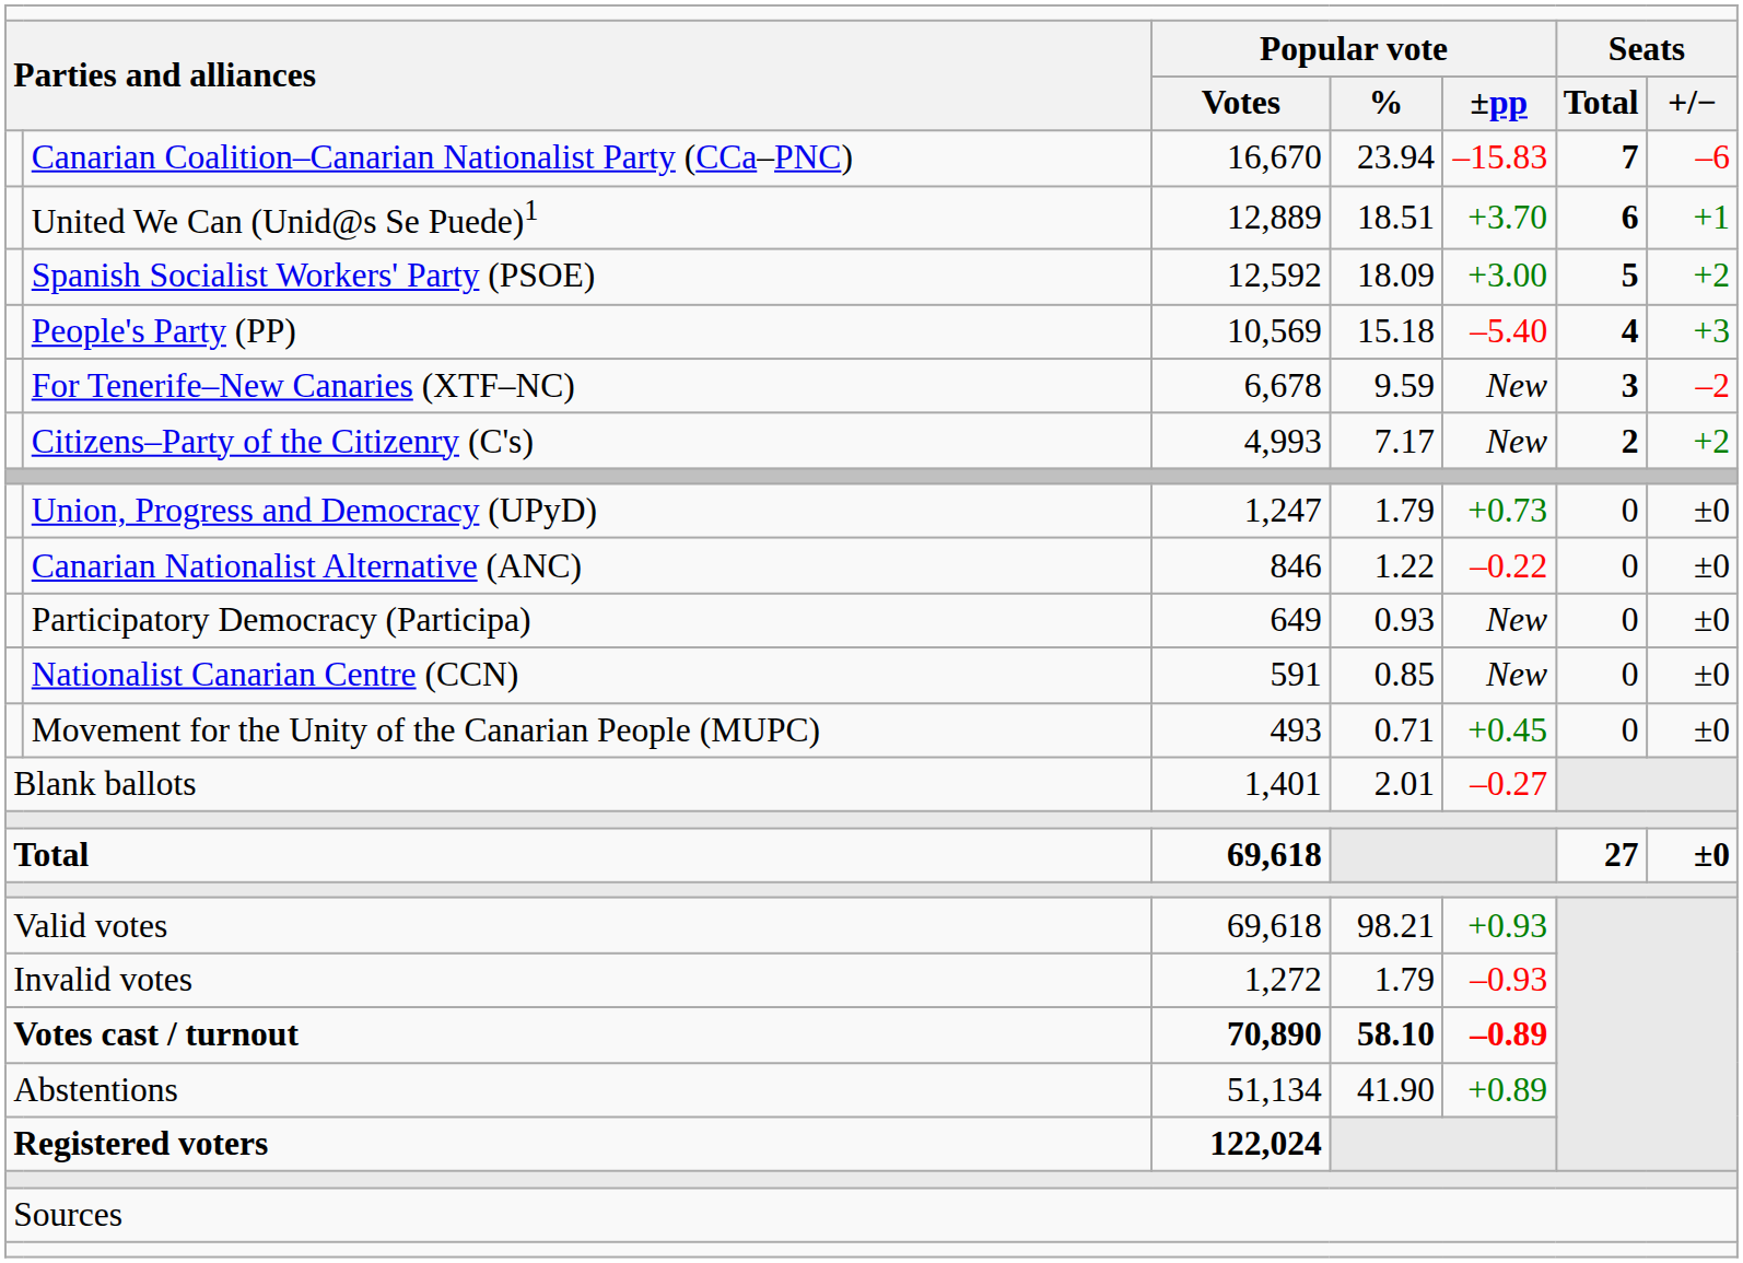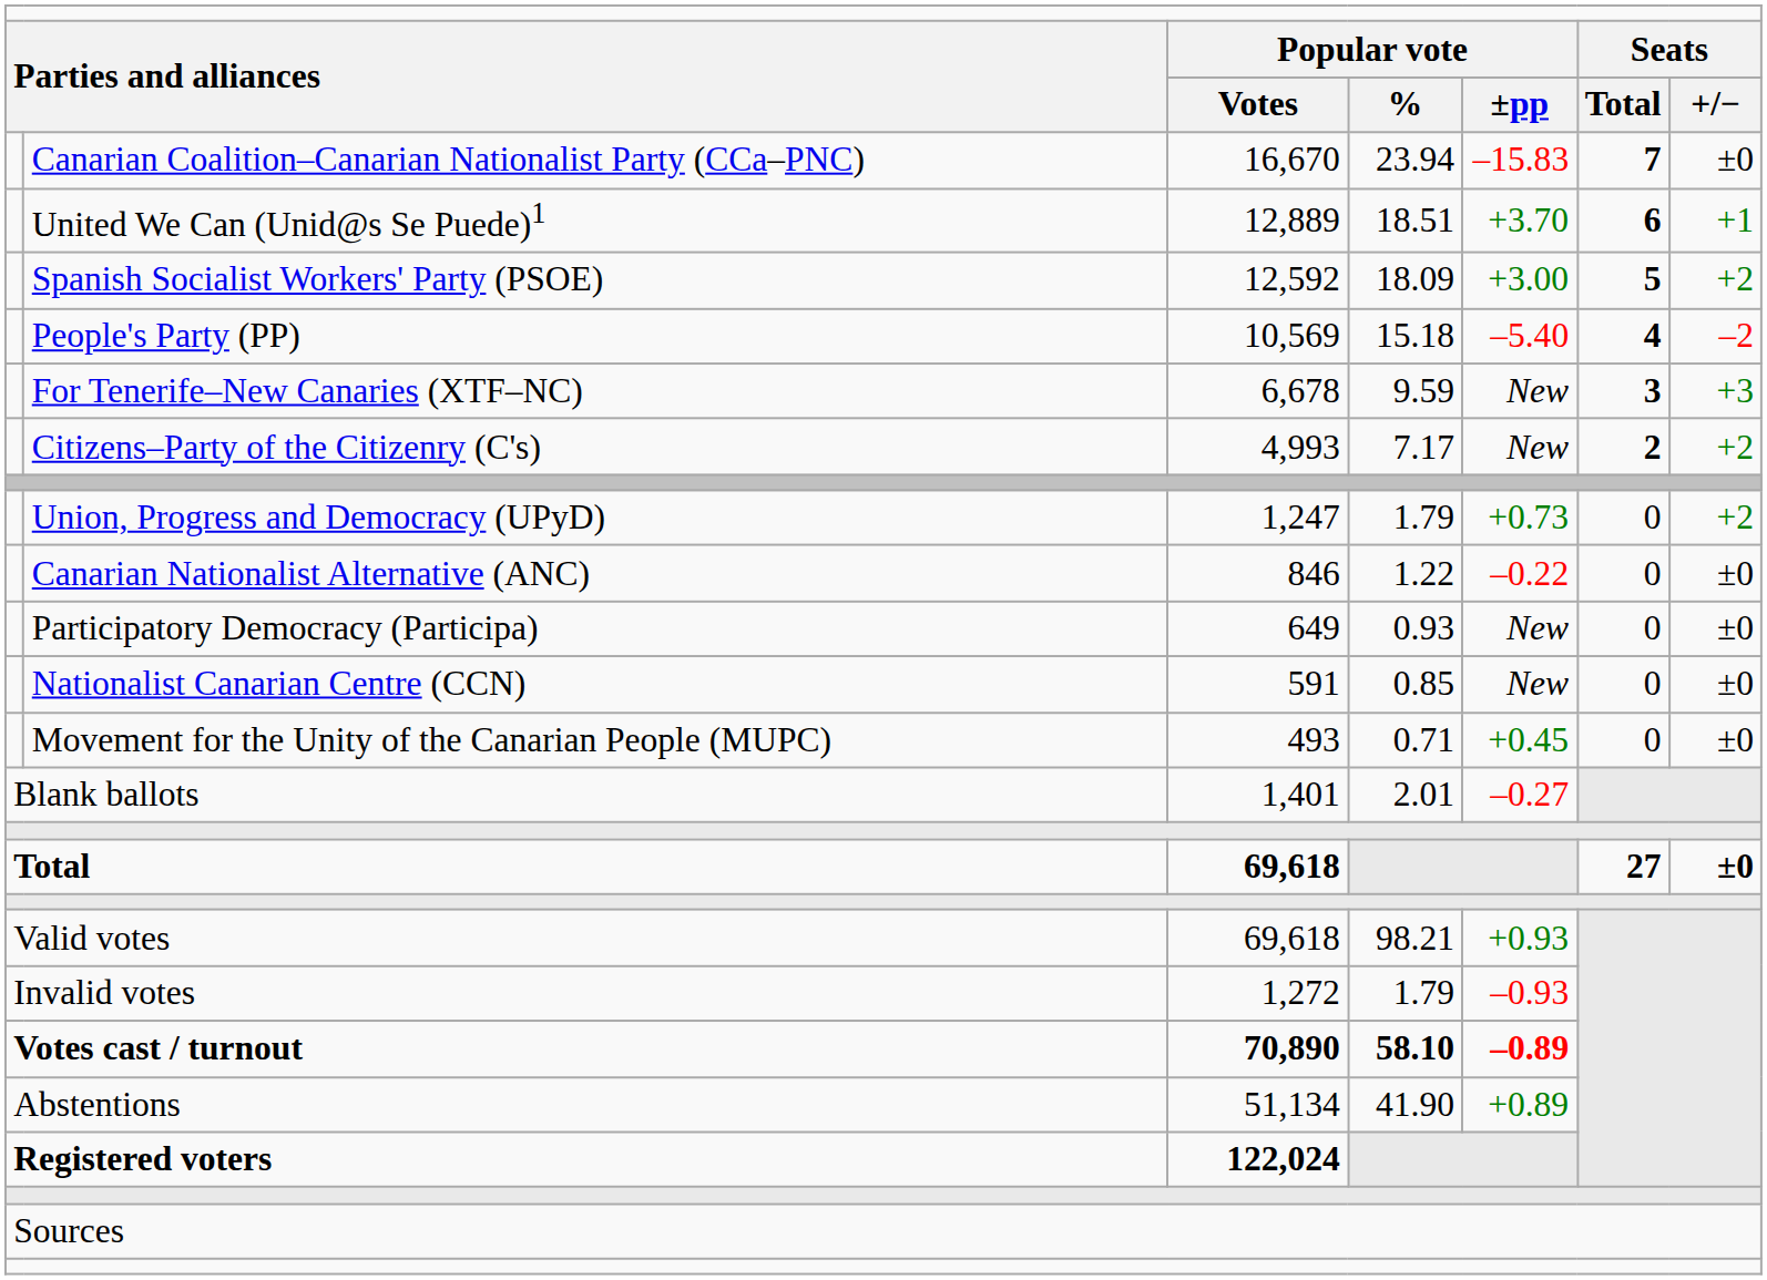Canarian Coalition–Canarian Nationalist Party (CCa–PNC) | column 7: –6 -> ±0
People's Party (PP) | column 7: +3 -> –2
For Tenerife–New Canaries (XTF–NC) | column 7: –2 -> +3
Union, Progress and Democracy (UPyD) | column 7: ±0 -> +2
